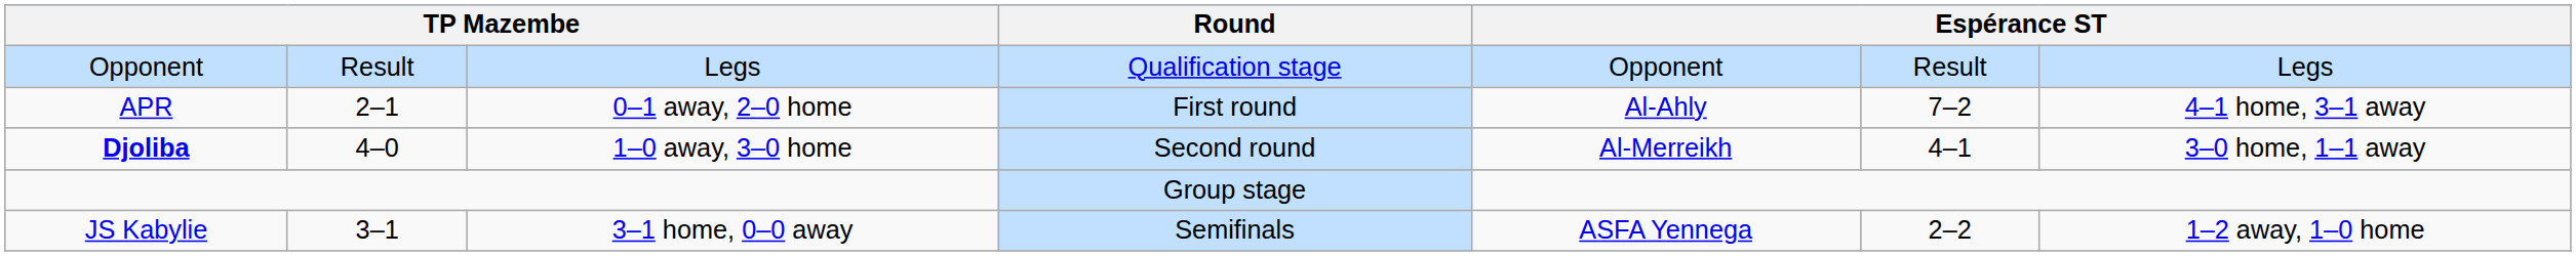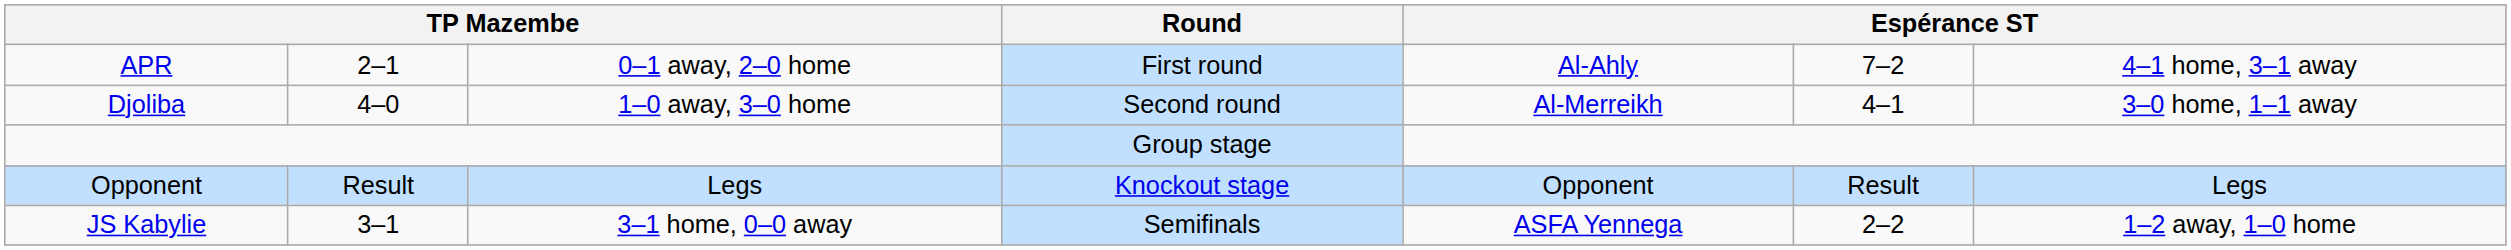- row: Opponent | Result | Legs | Qualification stage | Opponent | Result | Legs
Second round | column 1: bold -> normal
+ row: Opponent | Result | Legs | Knockout stage | Opponent | Result | Legs
